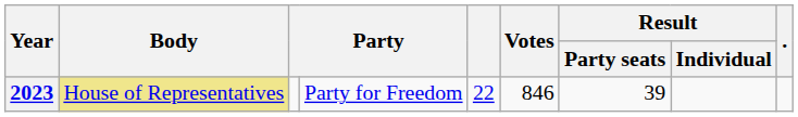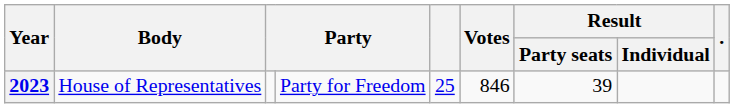2023 | Body: khaki background -> no background
2023 | column 5: 22 -> 25
